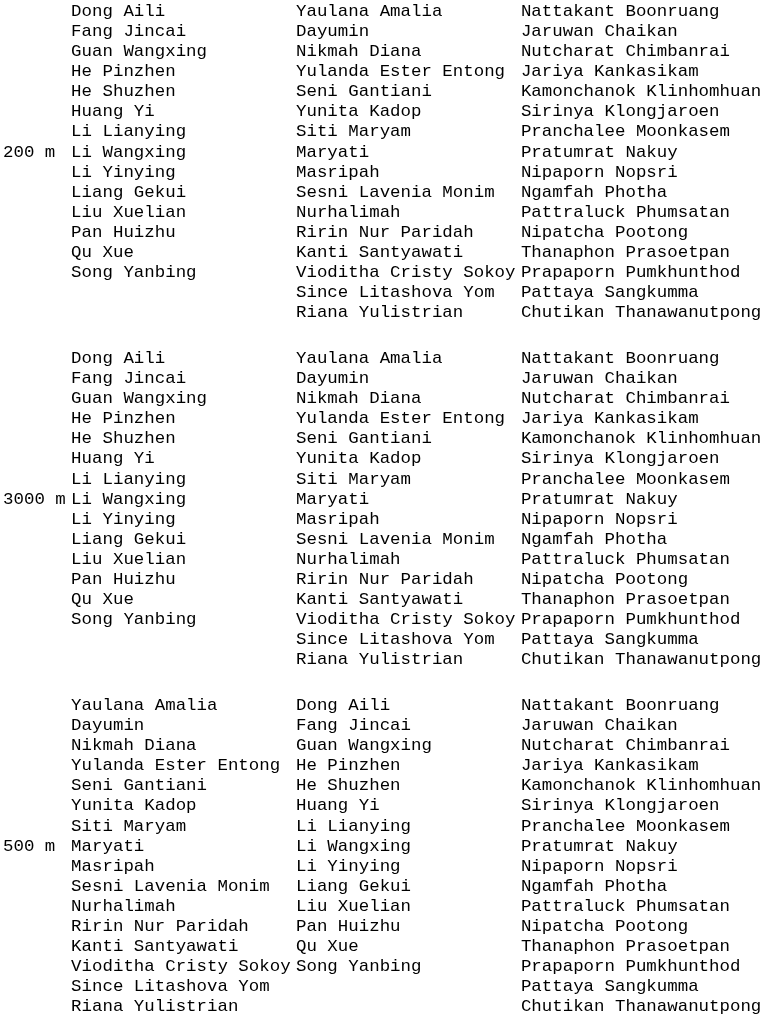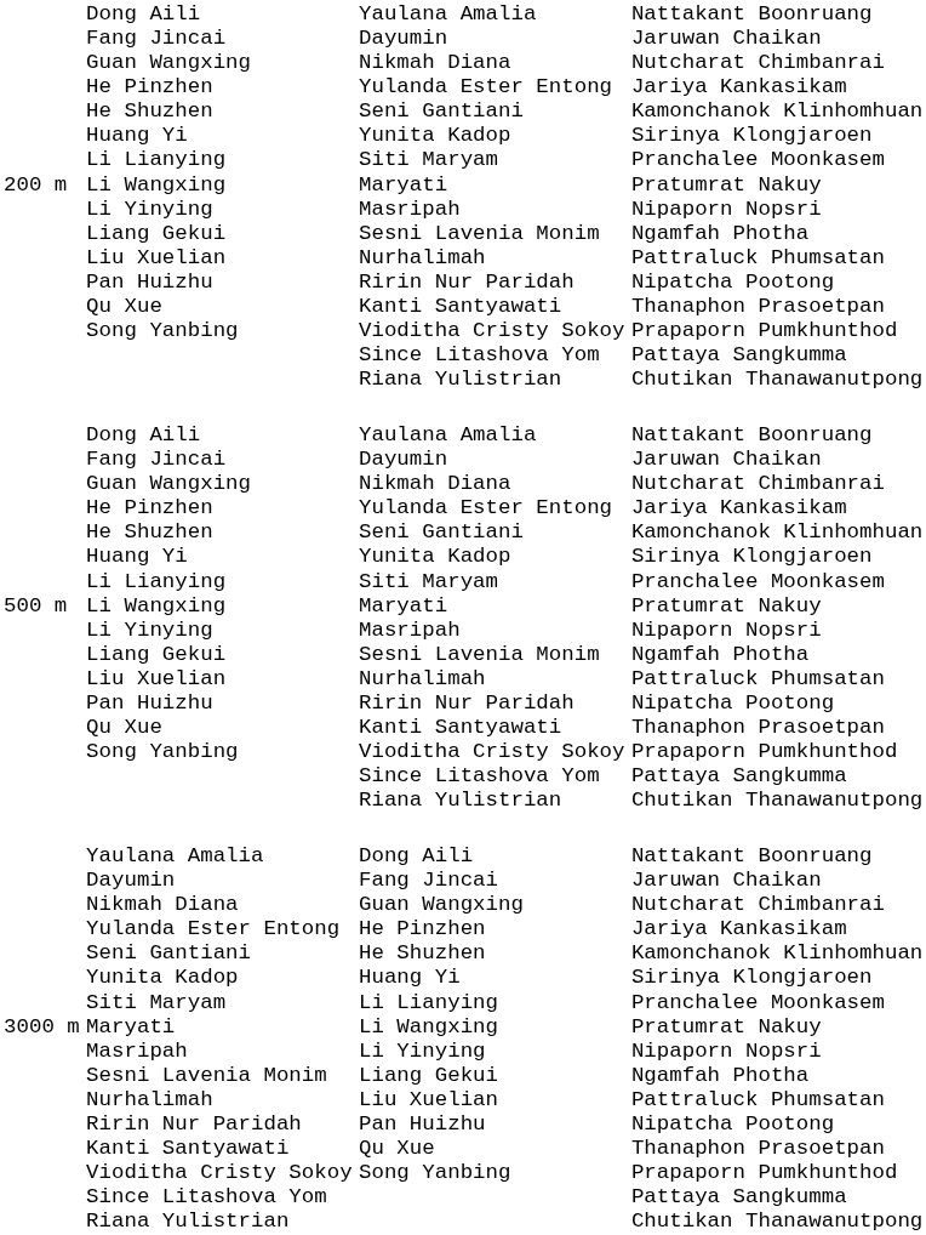row 2 | column 1: 3000 m -> 500 m
row 3 | column 1: 500 m -> 3000 m
